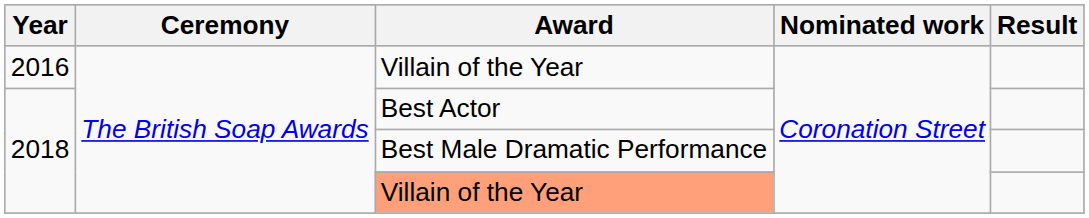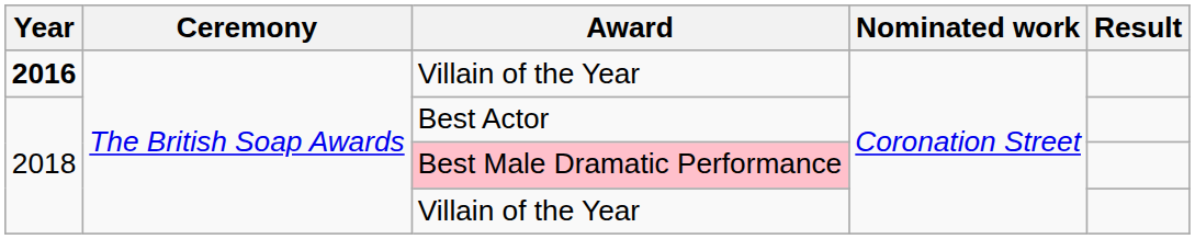2016 / Villain of the Year | Year: normal -> bold
Best Male Dramatic Performance | Award: no background -> pink background
2018 / Villain of the Year | Award: lightsalmon background -> no background
